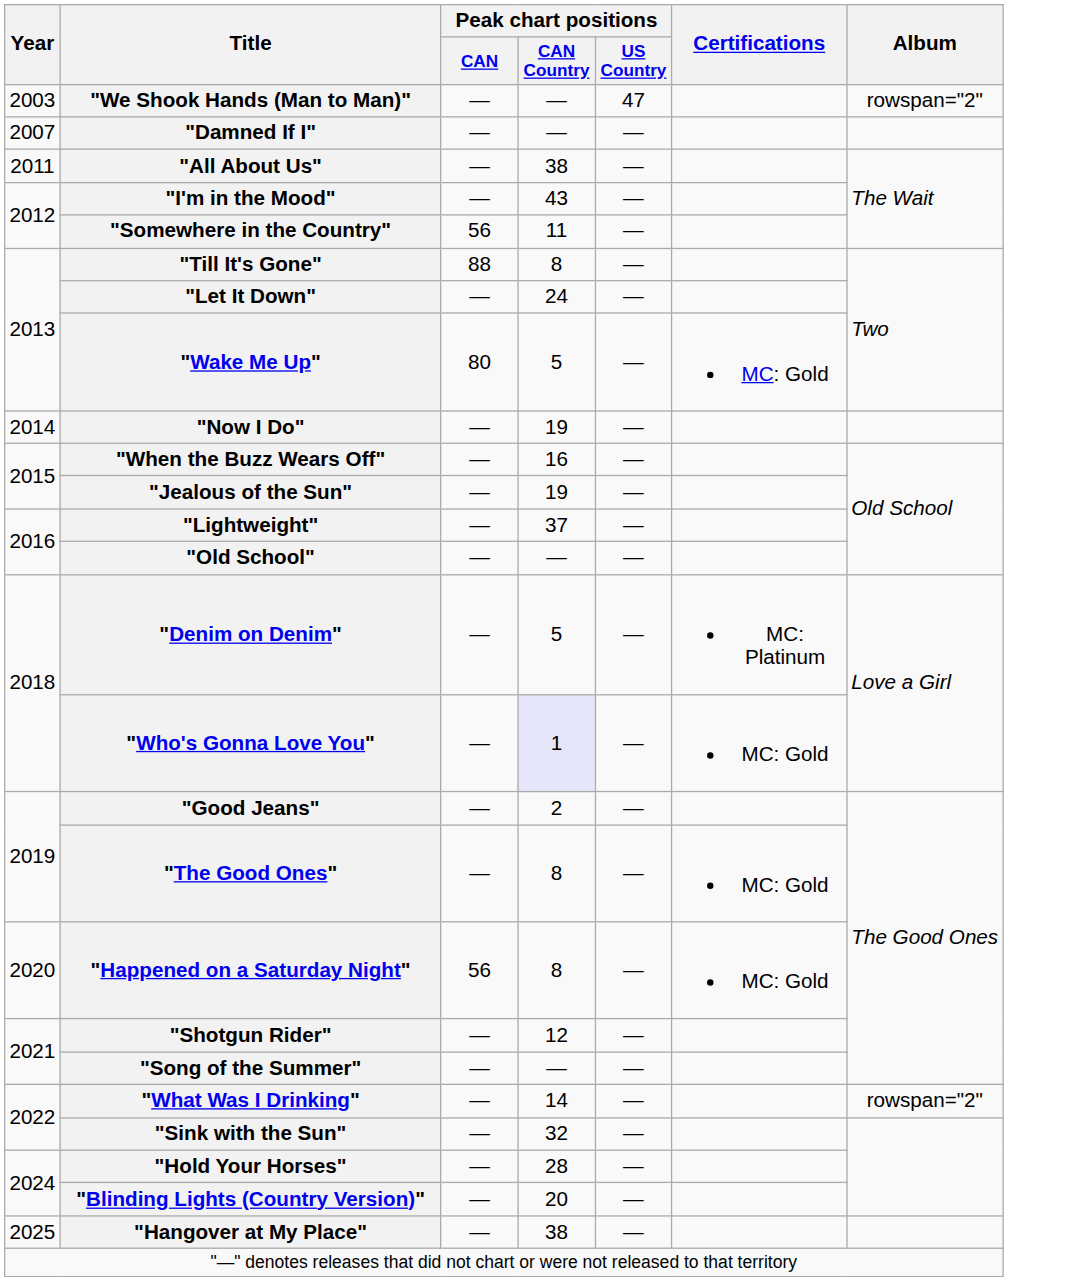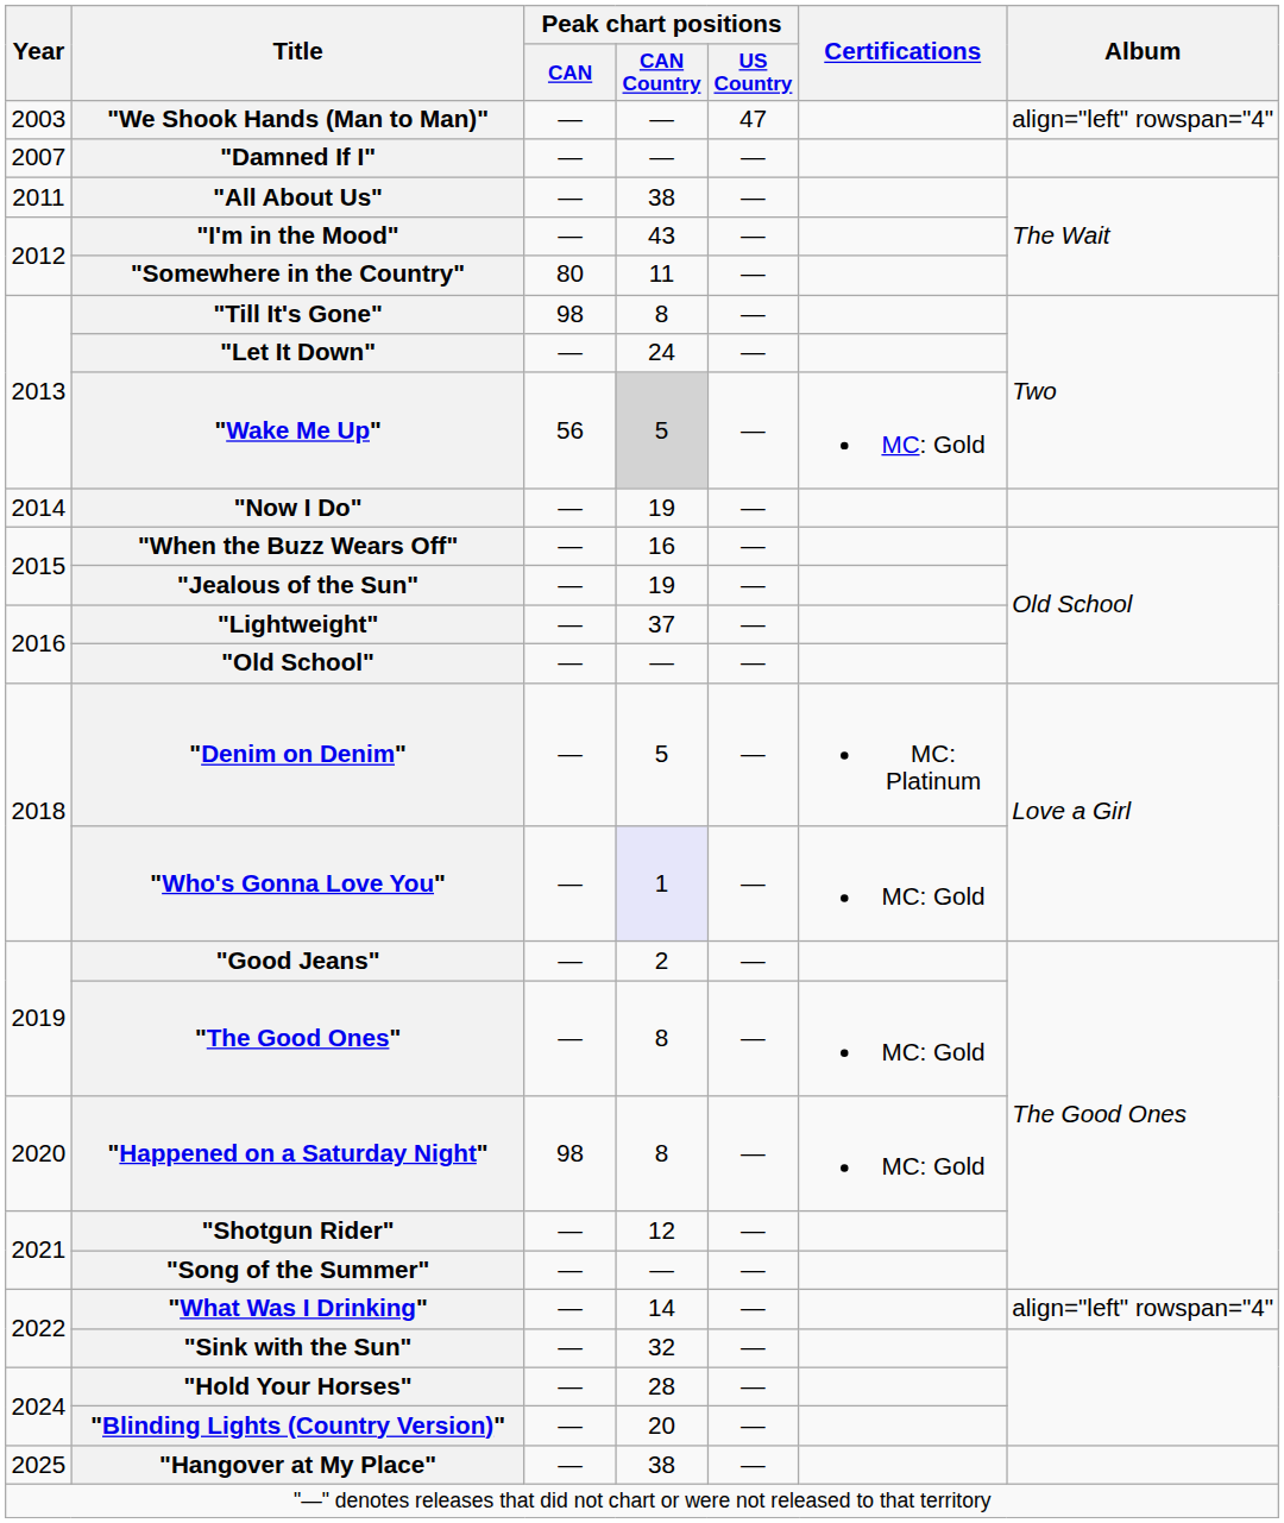"We Shook Hands (Man to Man)" | Album: rowspan="2" -> align="left" rowspan="4"
"Somewhere in the Country" | Peak chart positions / CAN: 56 -> 80
"Till It's Gone" | Peak chart positions / CAN: 88 -> 98
"Wake Me Up" | Peak chart positions / CAN: 80 -> 56
"Wake Me Up" | Peak chart positions / CAN Country: no background -> lightgrey background
"Happened on a Saturday Night" | Peak chart positions / CAN: 56 -> 98
"What Was I Drinking" | Album: rowspan="2" -> align="left" rowspan="4"
